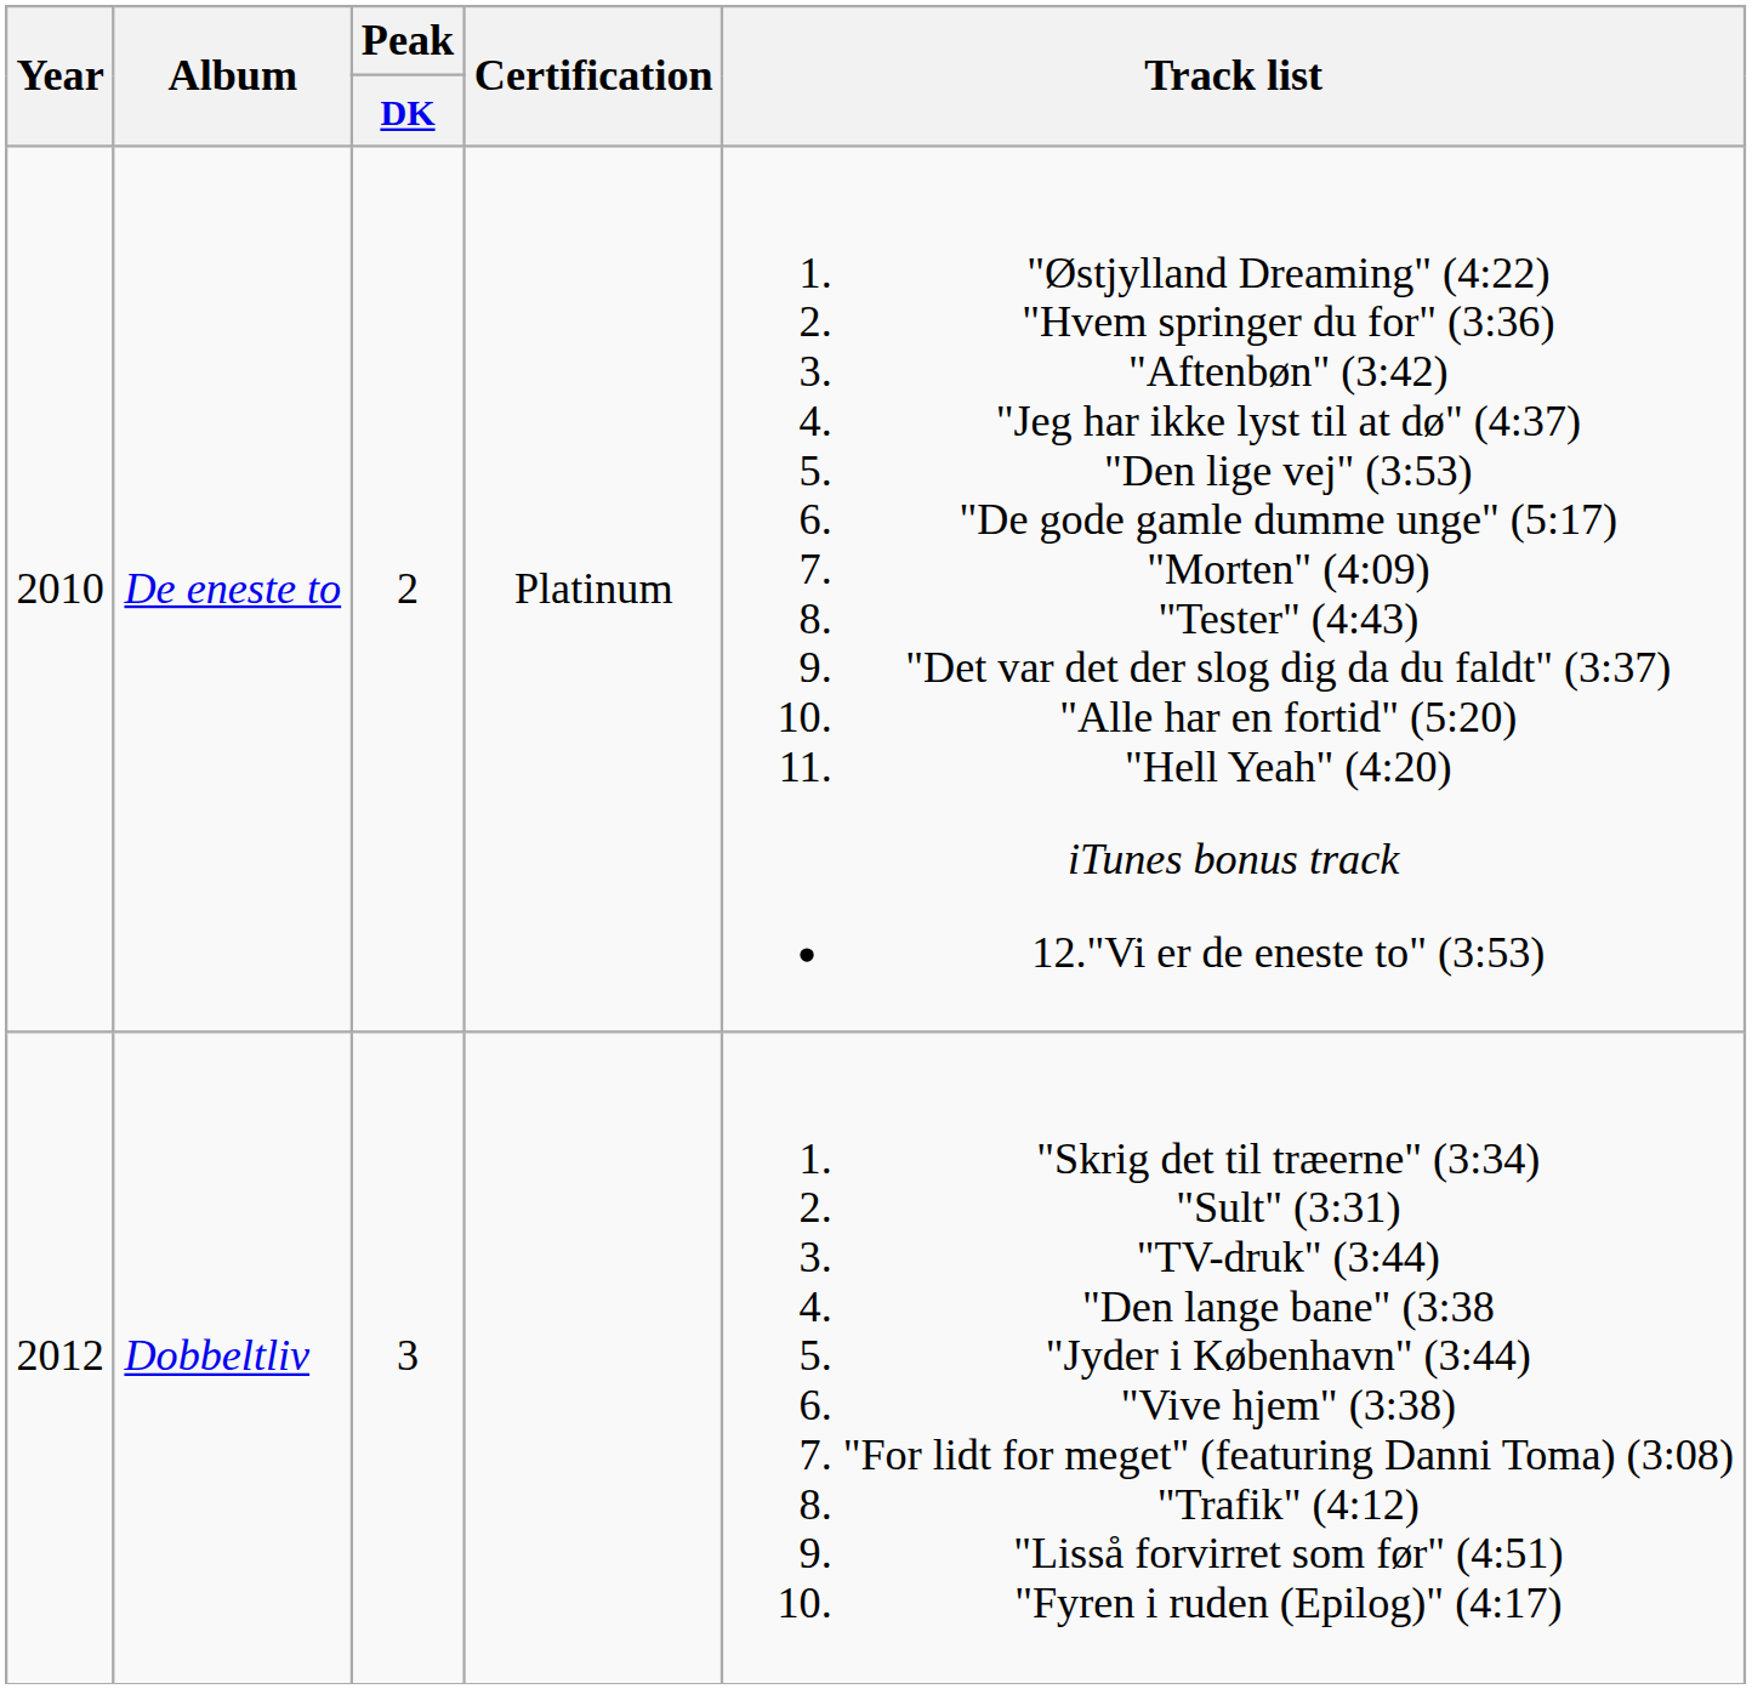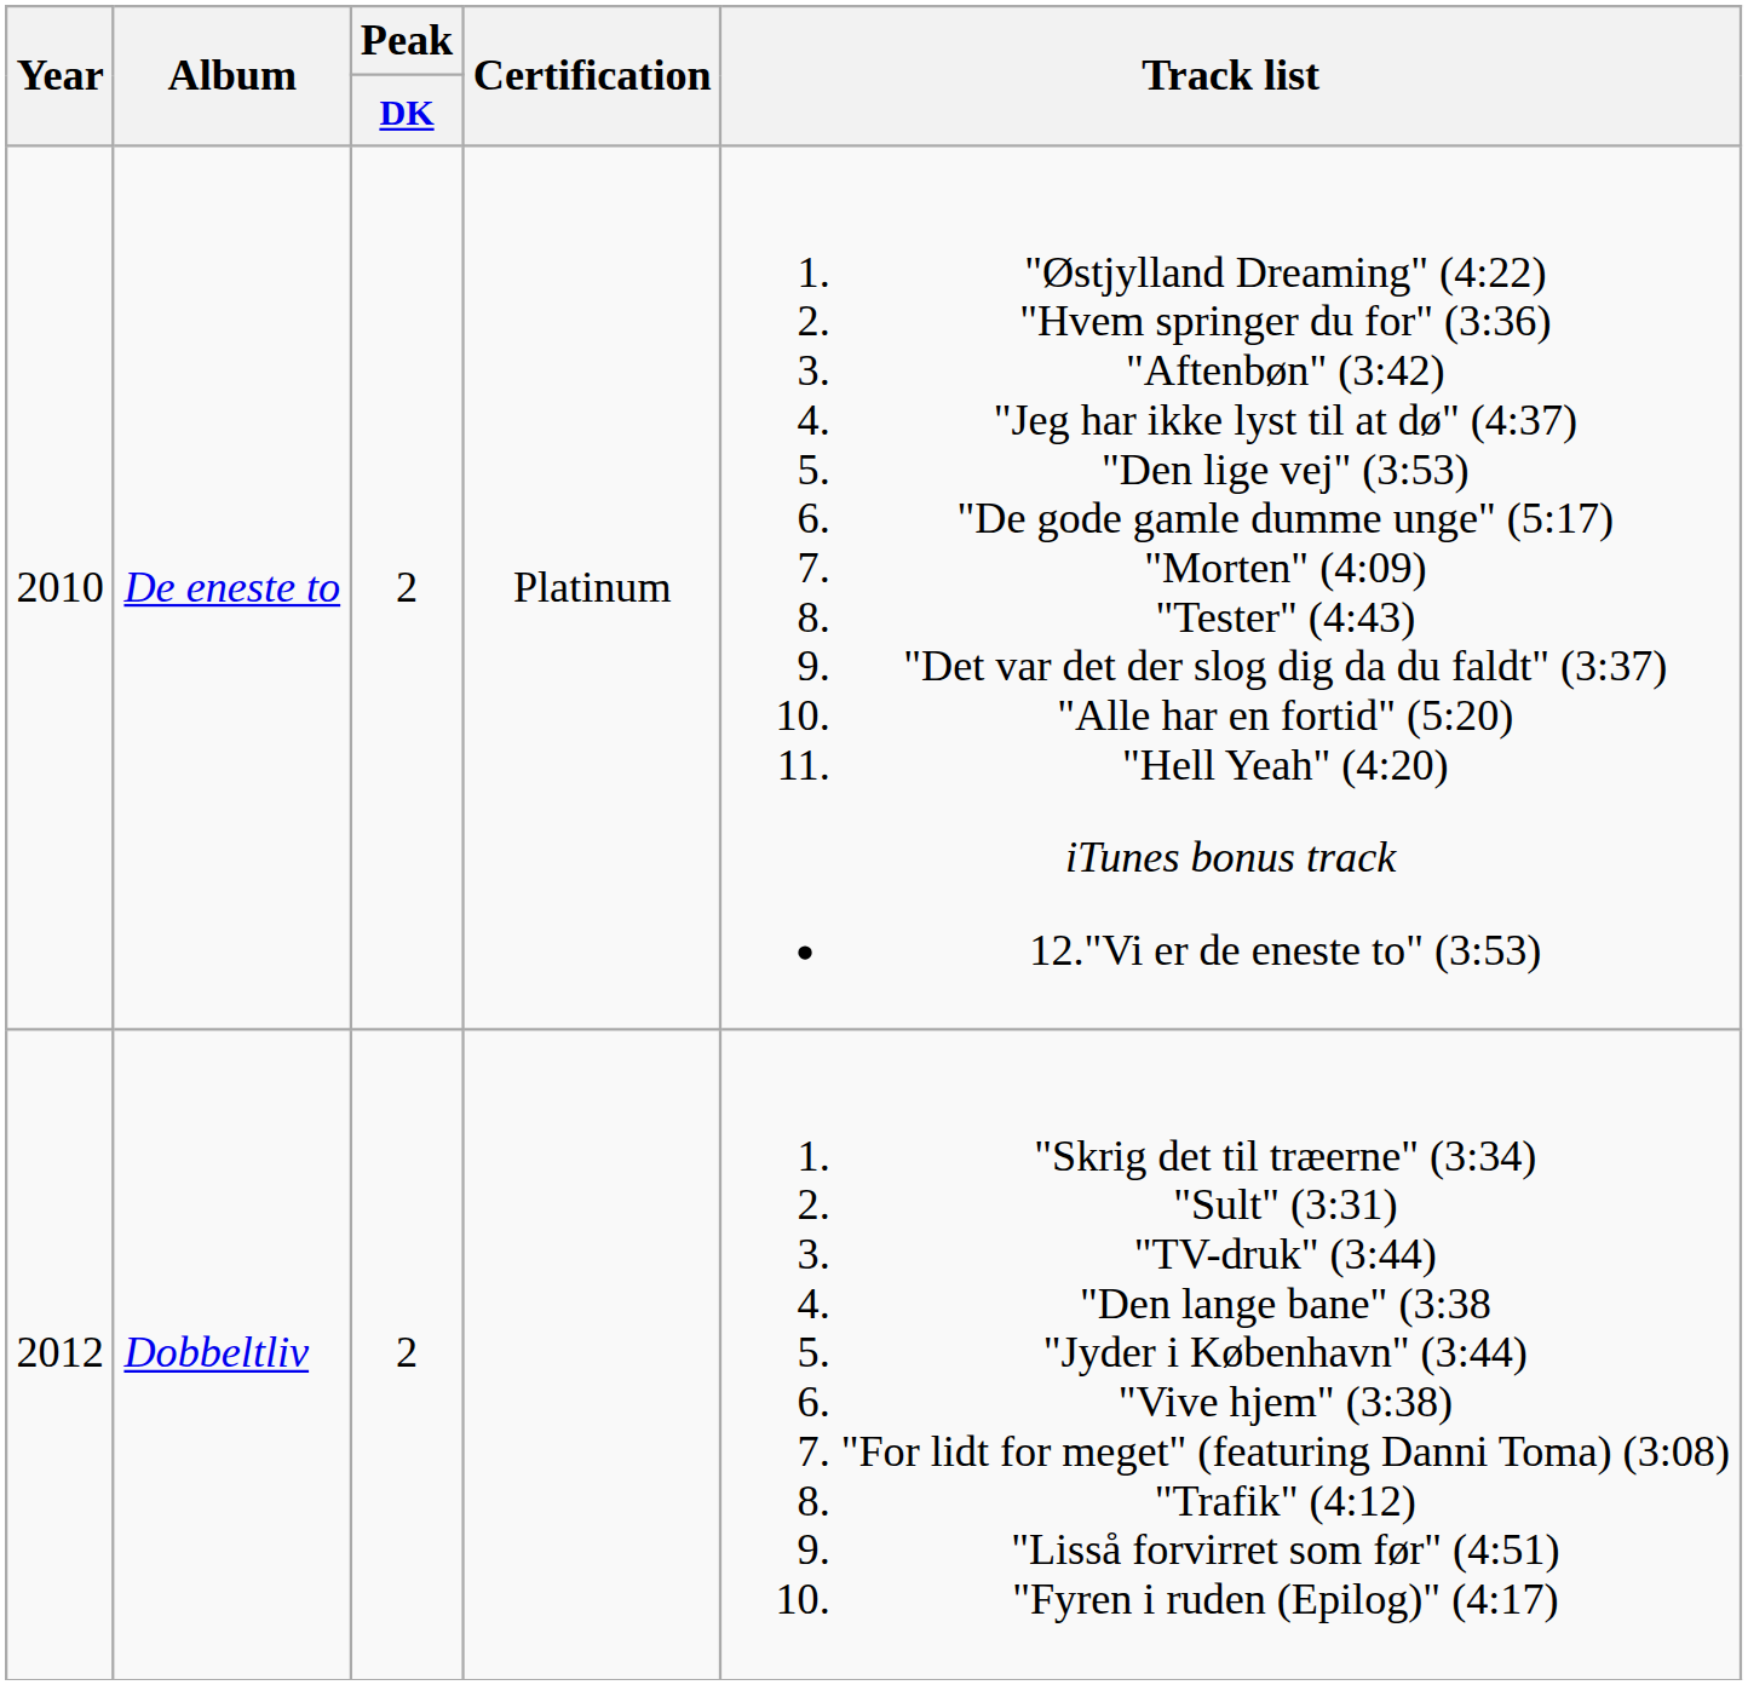Dobbeltliv | Peak / DK: 3 -> 2
